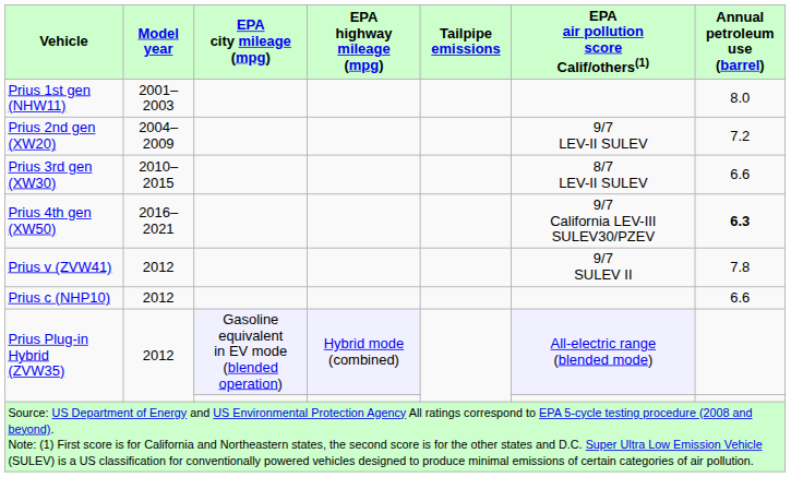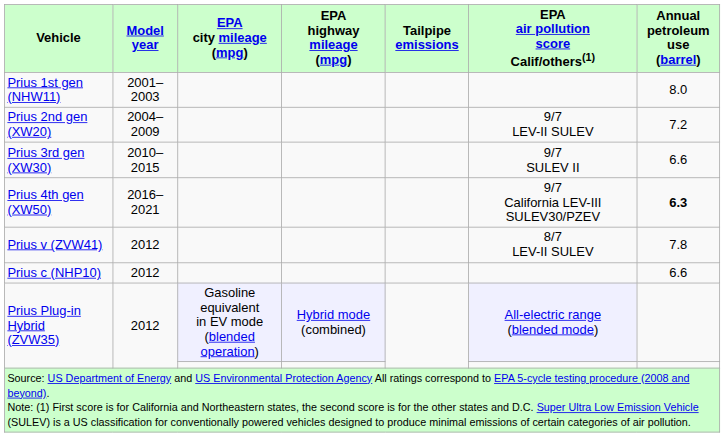Prius 3rd gen (XW30) | EPA air pollution score Calif/others(1): 8/7 LEV-II SULEV -> 9/7 SULEV II
Prius v (ZVW41) | EPA air pollution score Calif/others(1): 9/7 SULEV II -> 8/7 LEV-II SULEV
